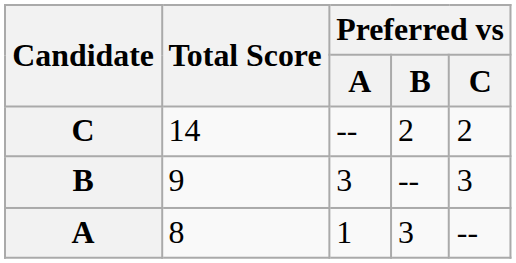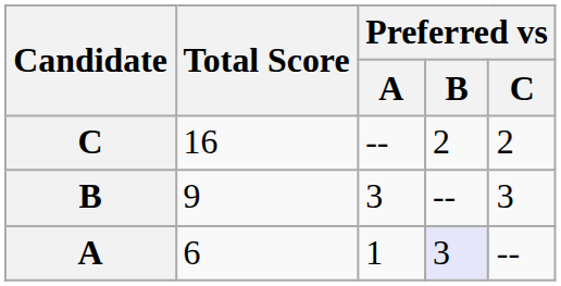row 3 | Total Score: 14 -> 16
row 5 | Total Score: 8 -> 6
row 5 | Preferred vs / B: no background -> lavender background
